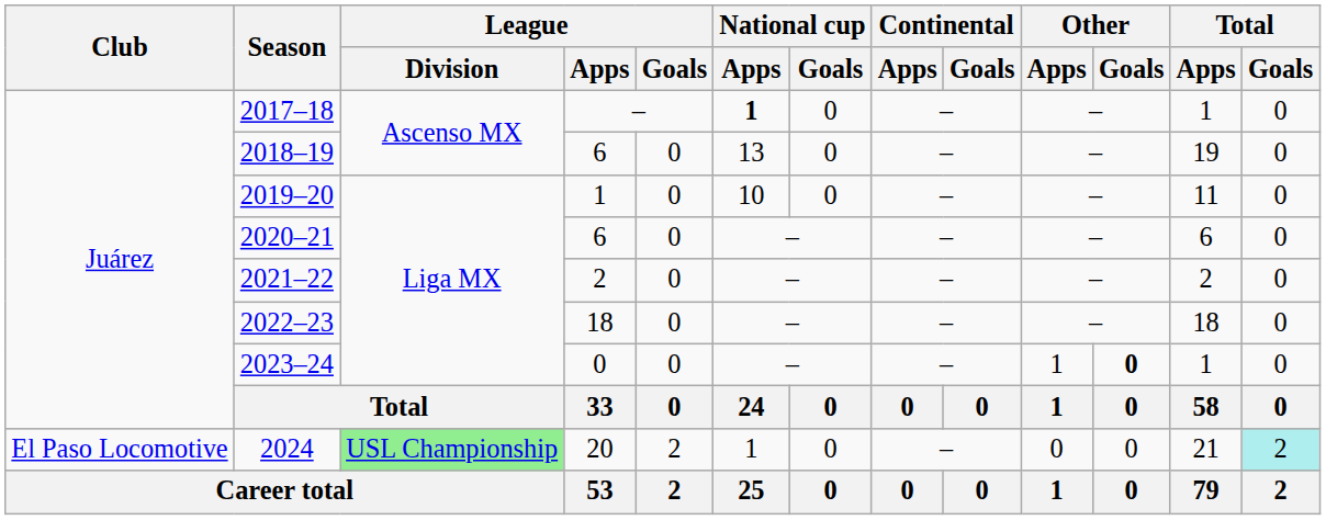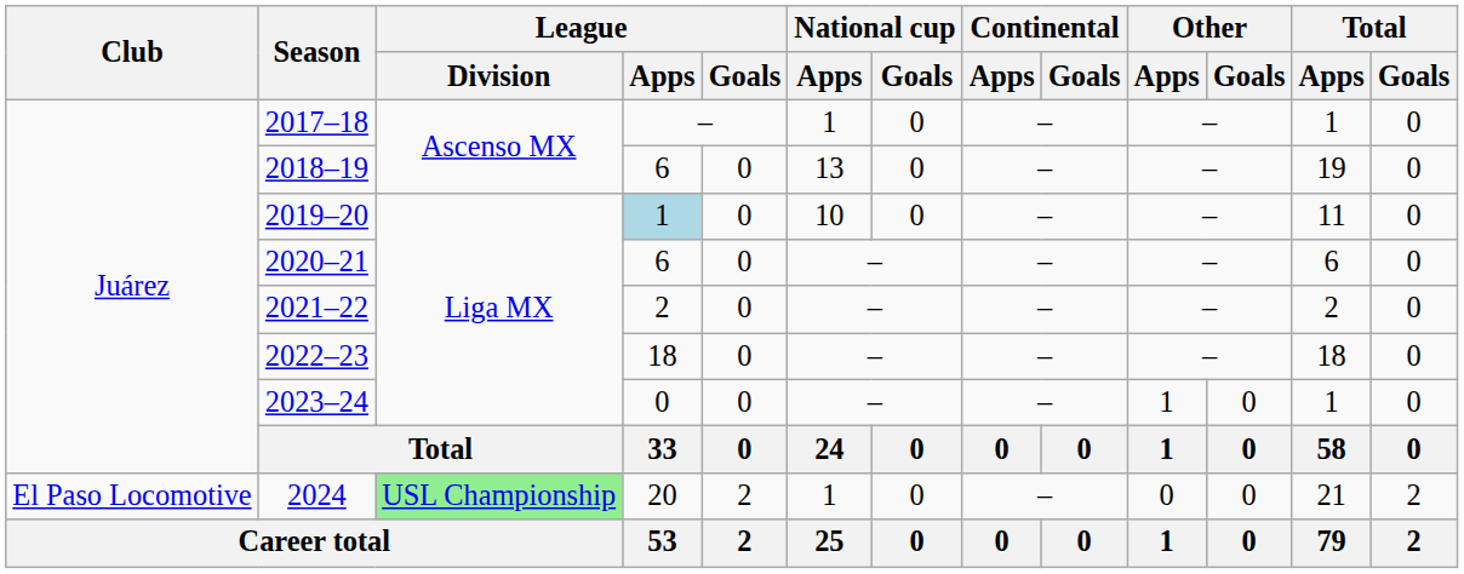2017–18 | National cup / Apps: bold -> normal
2019–20 | League / Apps: no background -> lightblue background
2023–24 | Other / Goals: bold -> normal
2024 | Total / Goals: paleturquoise background -> no background
